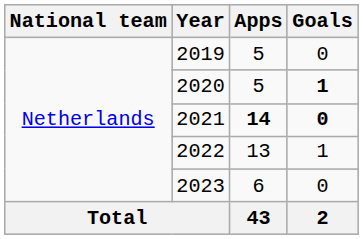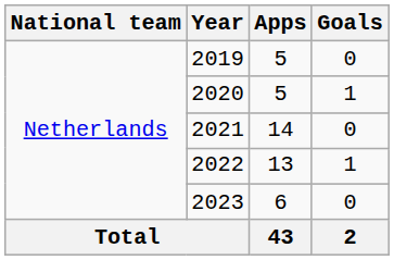2020 | Goals: bold -> normal
2021 | Apps: bold -> normal
2021 | Goals: bold -> normal
